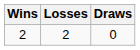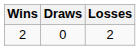columns swapped: Losses <-> Draws
